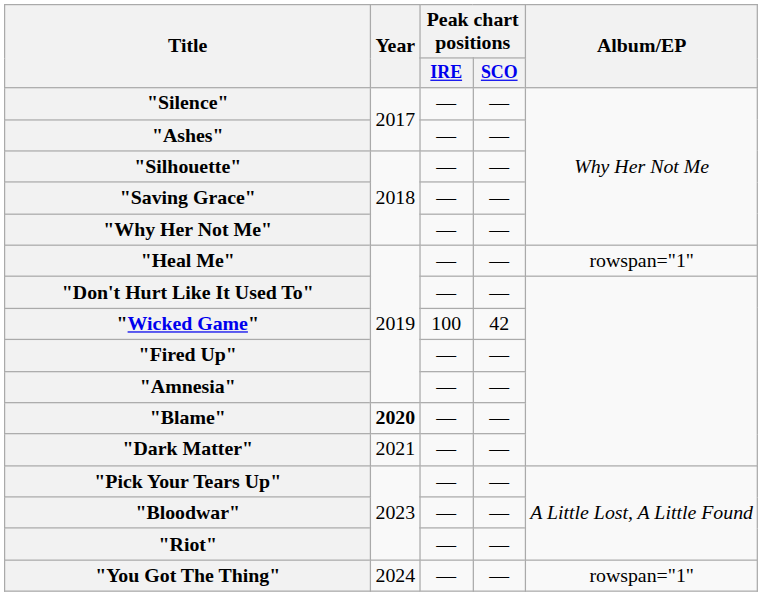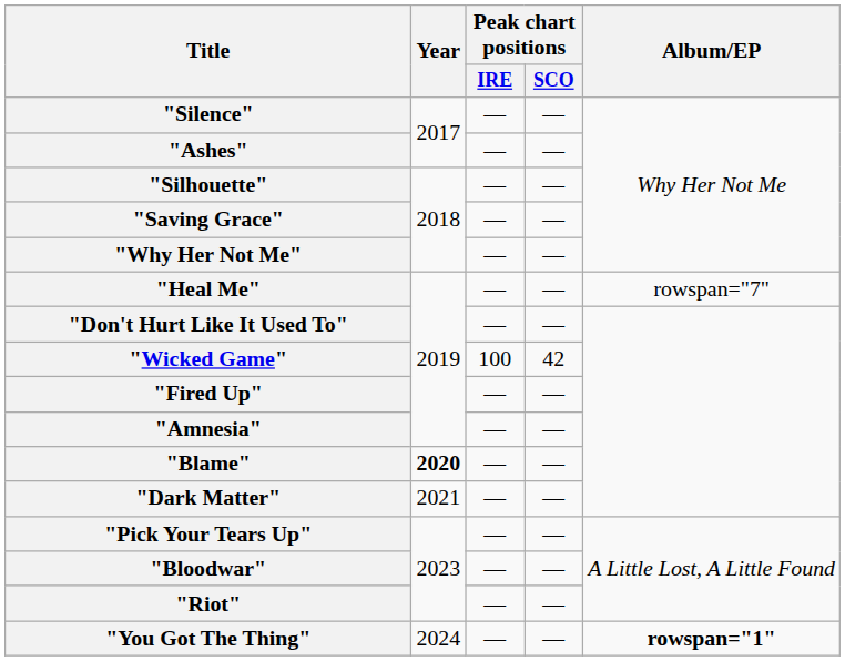"Heal Me" | Album/EP: rowspan="1" -> rowspan="7"
"You Got The Thing" | Album/EP: normal -> bold
